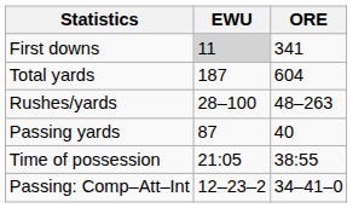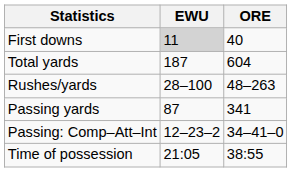First downs | ORE: 341 -> 40
Passing yards | ORE: 40 -> 341
rows swapped: Passing: Comp–Att–Int <-> Time of possession
